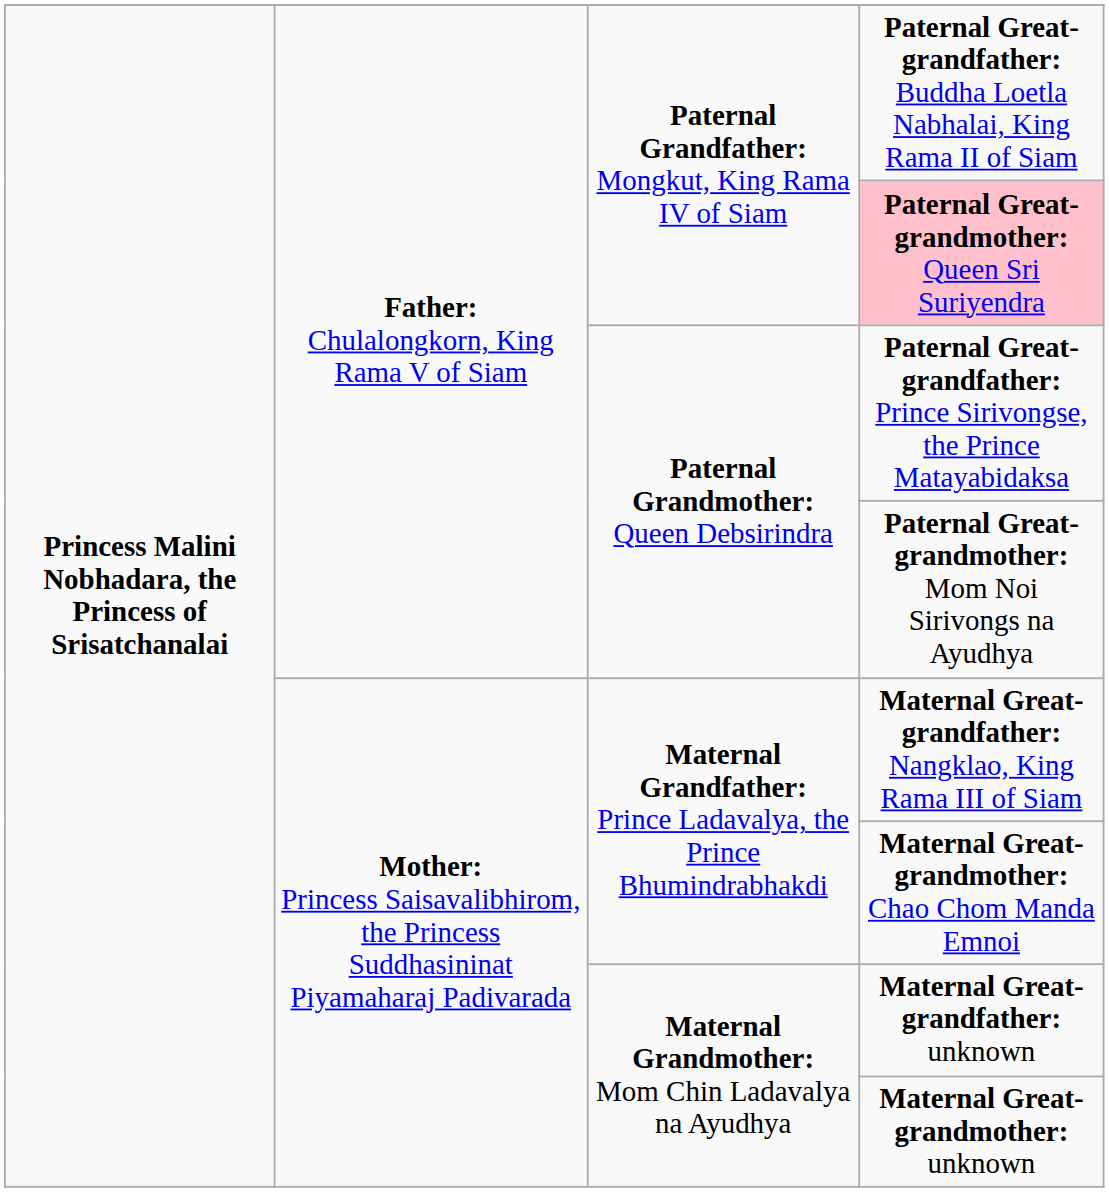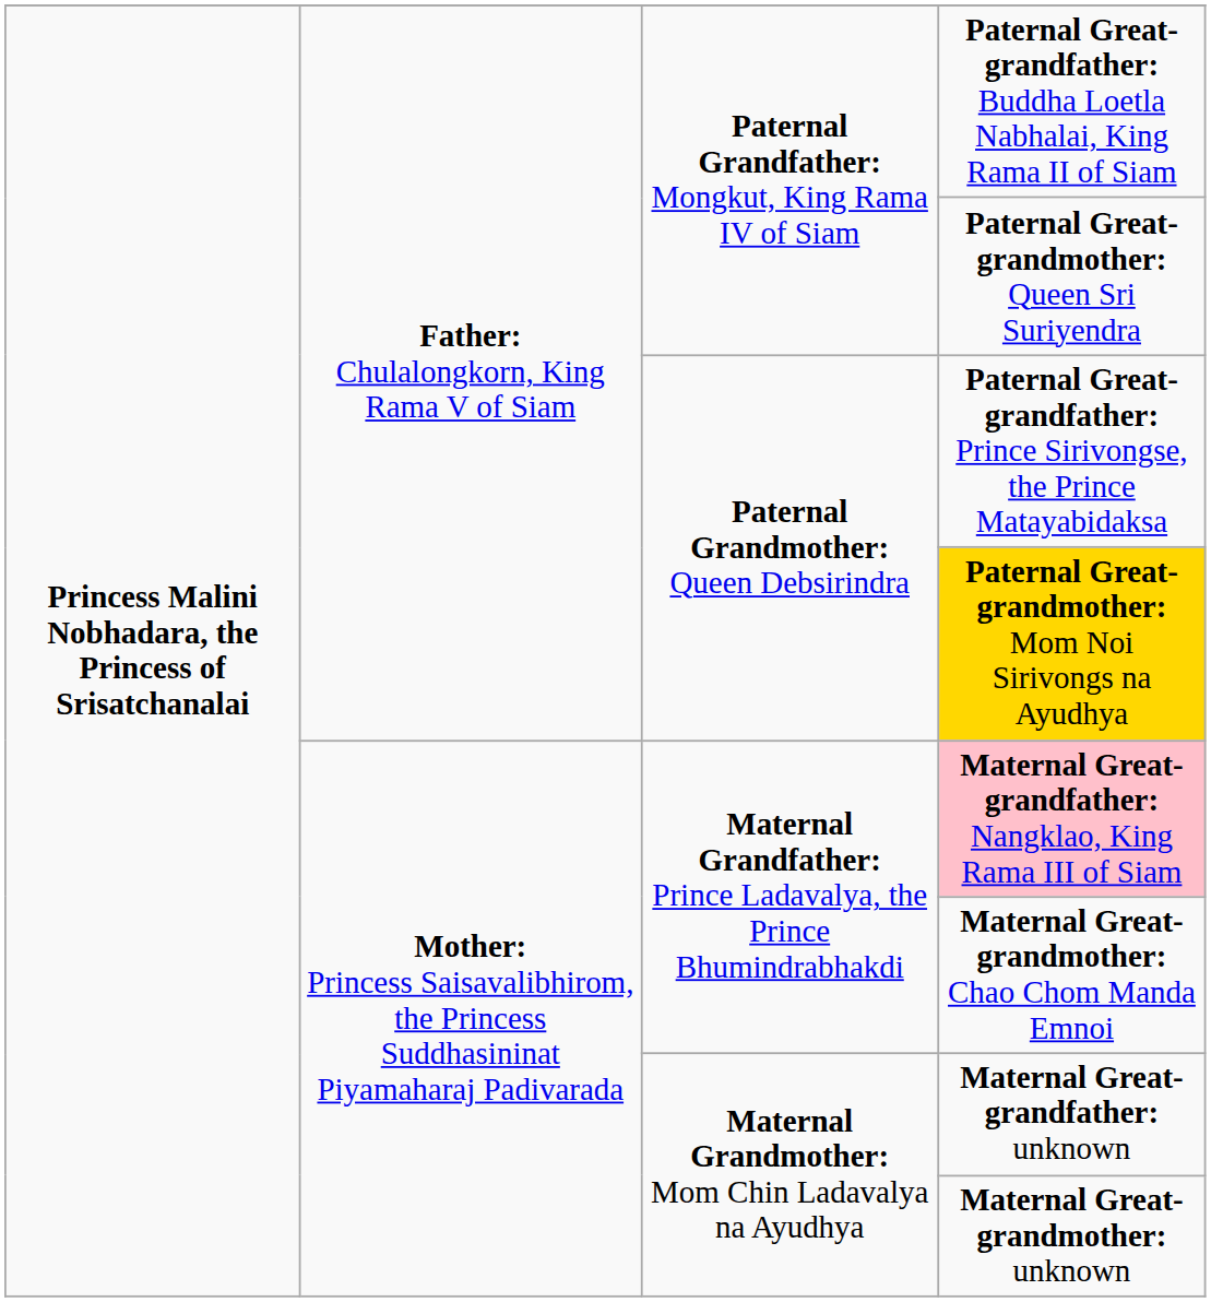Paternal Great-grandmother: Queen Sri Suriyendra | column 4: pink background -> no background
Paternal Great-grandmother: Mom Noi Sirivongs na Ayudhya | column 4: no background -> gold background
Maternal Great-grandfather: Nangklao, King Rama III of Siam | column 4: no background -> pink background
